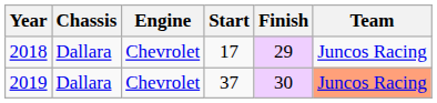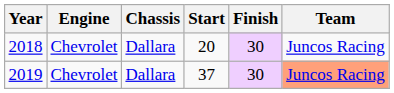columns swapped: Chassis <-> Engine
2018 | Start: 17 -> 20
2018 | Finish: 29 -> 30
